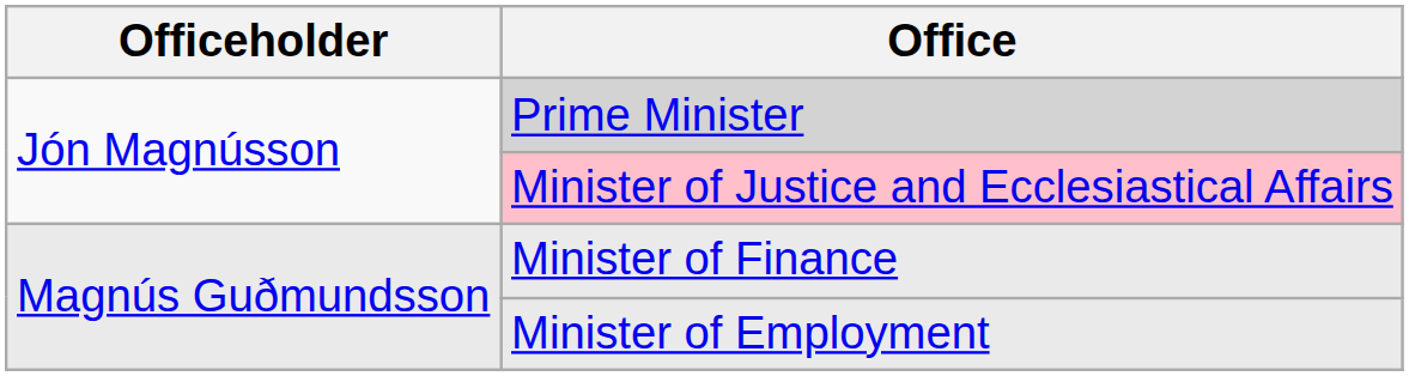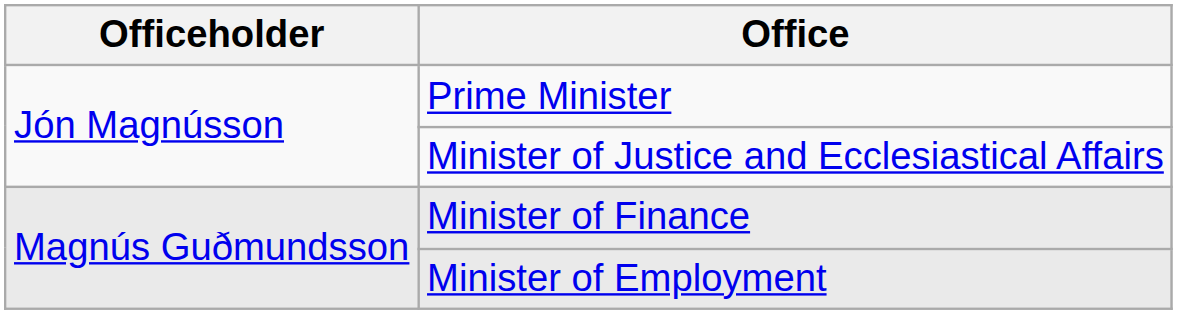Prime Minister | Office: lightgrey background -> no background
Minister of Justice and Ecclesiastical Affairs | Office: pink background -> no background
